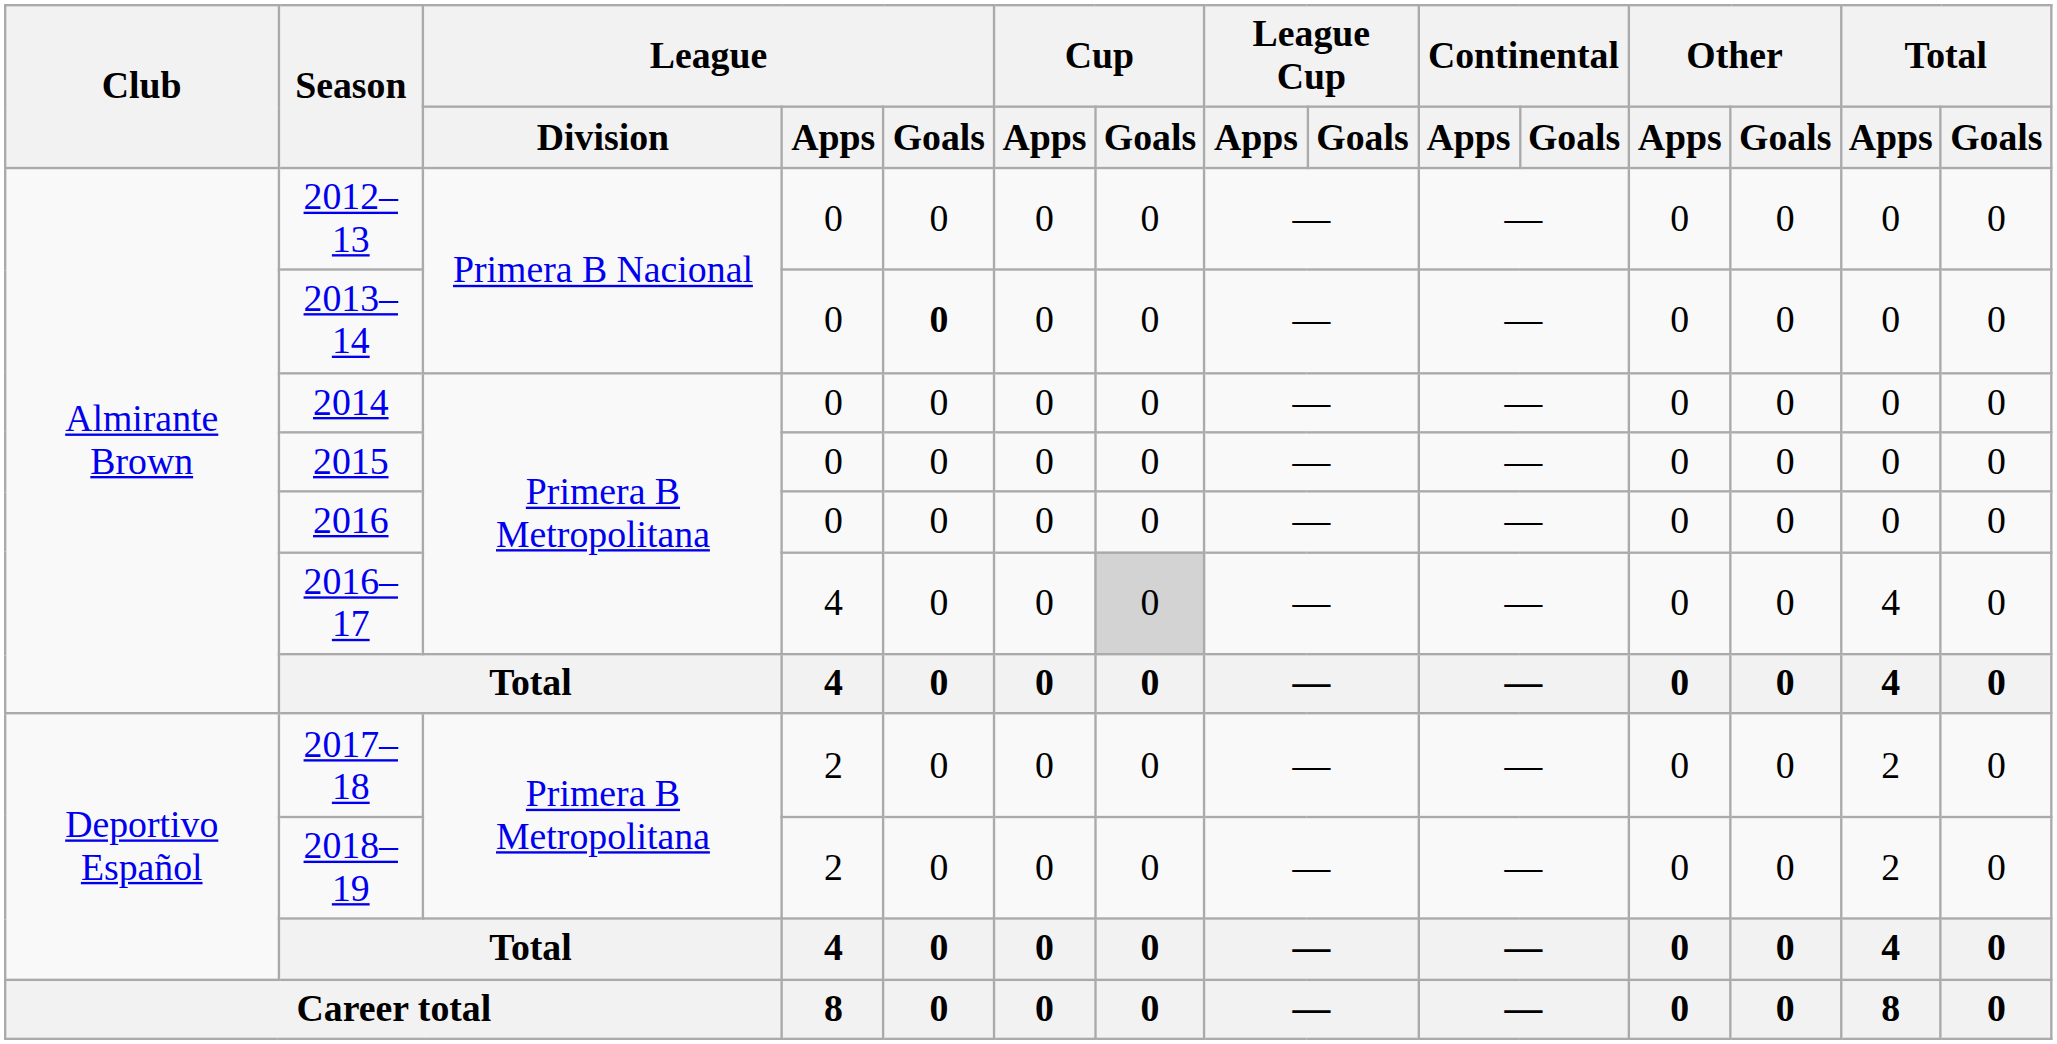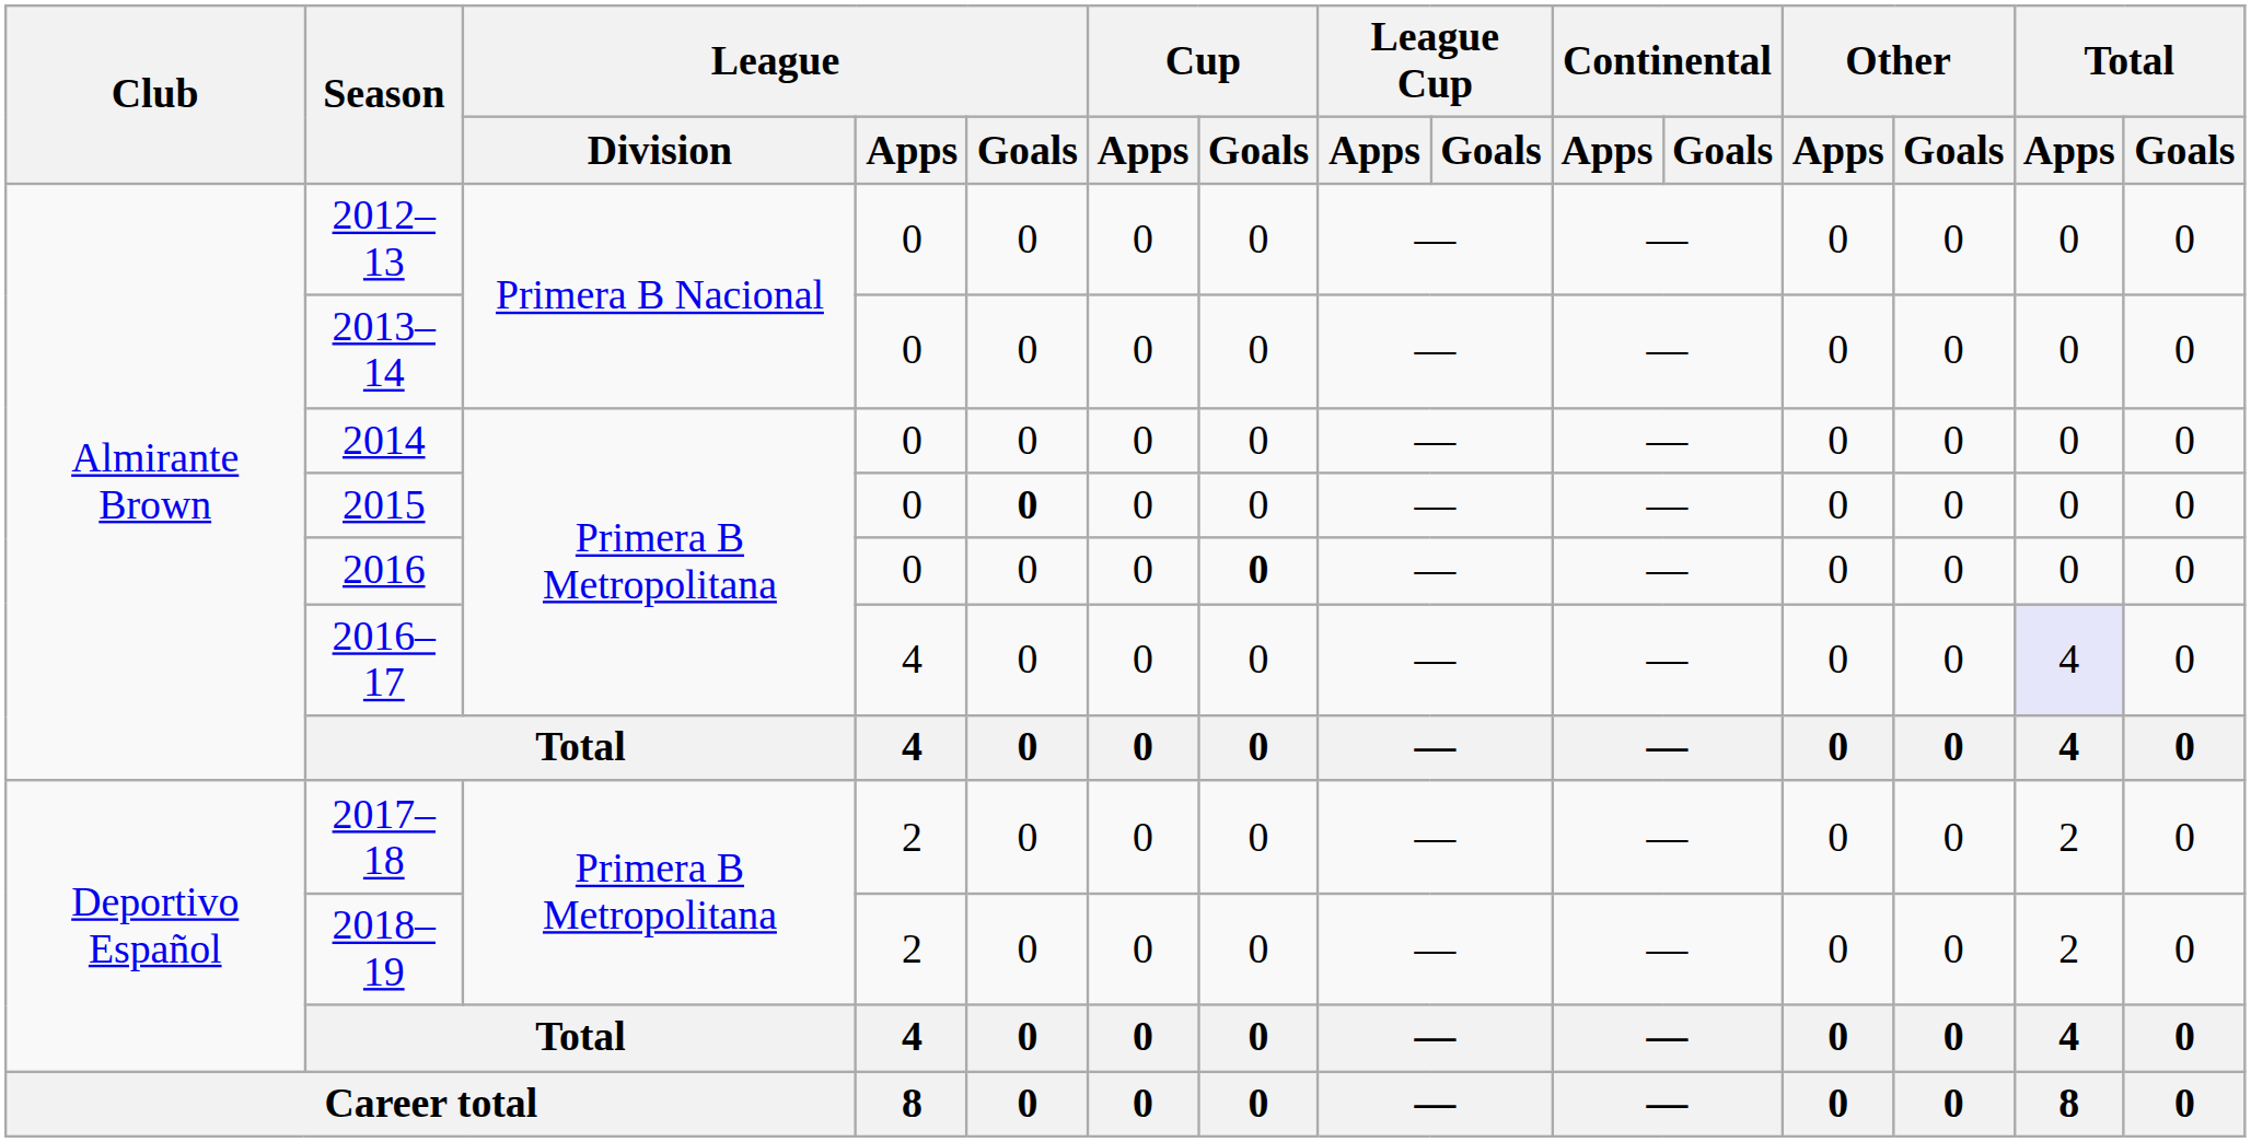2013–14 | League / Goals: bold -> normal
2015 | League / Goals: normal -> bold
2016 | Cup / Goals: normal -> bold
2016–17 | Cup / Goals: lightgrey background -> no background
2016–17 | Total / Apps: no background -> lavender background
